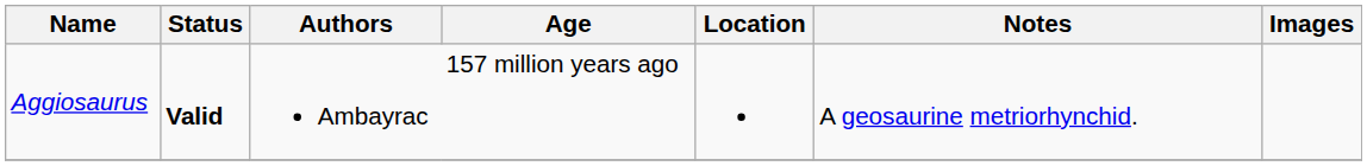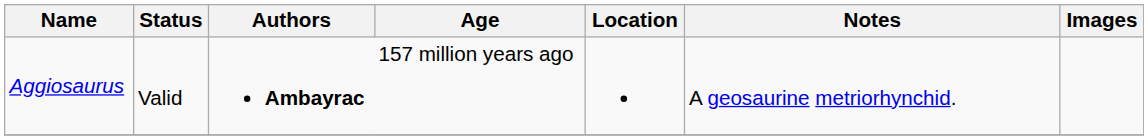Aggiosaurus | Status: bold -> normal
Aggiosaurus | Authors: normal -> bold
